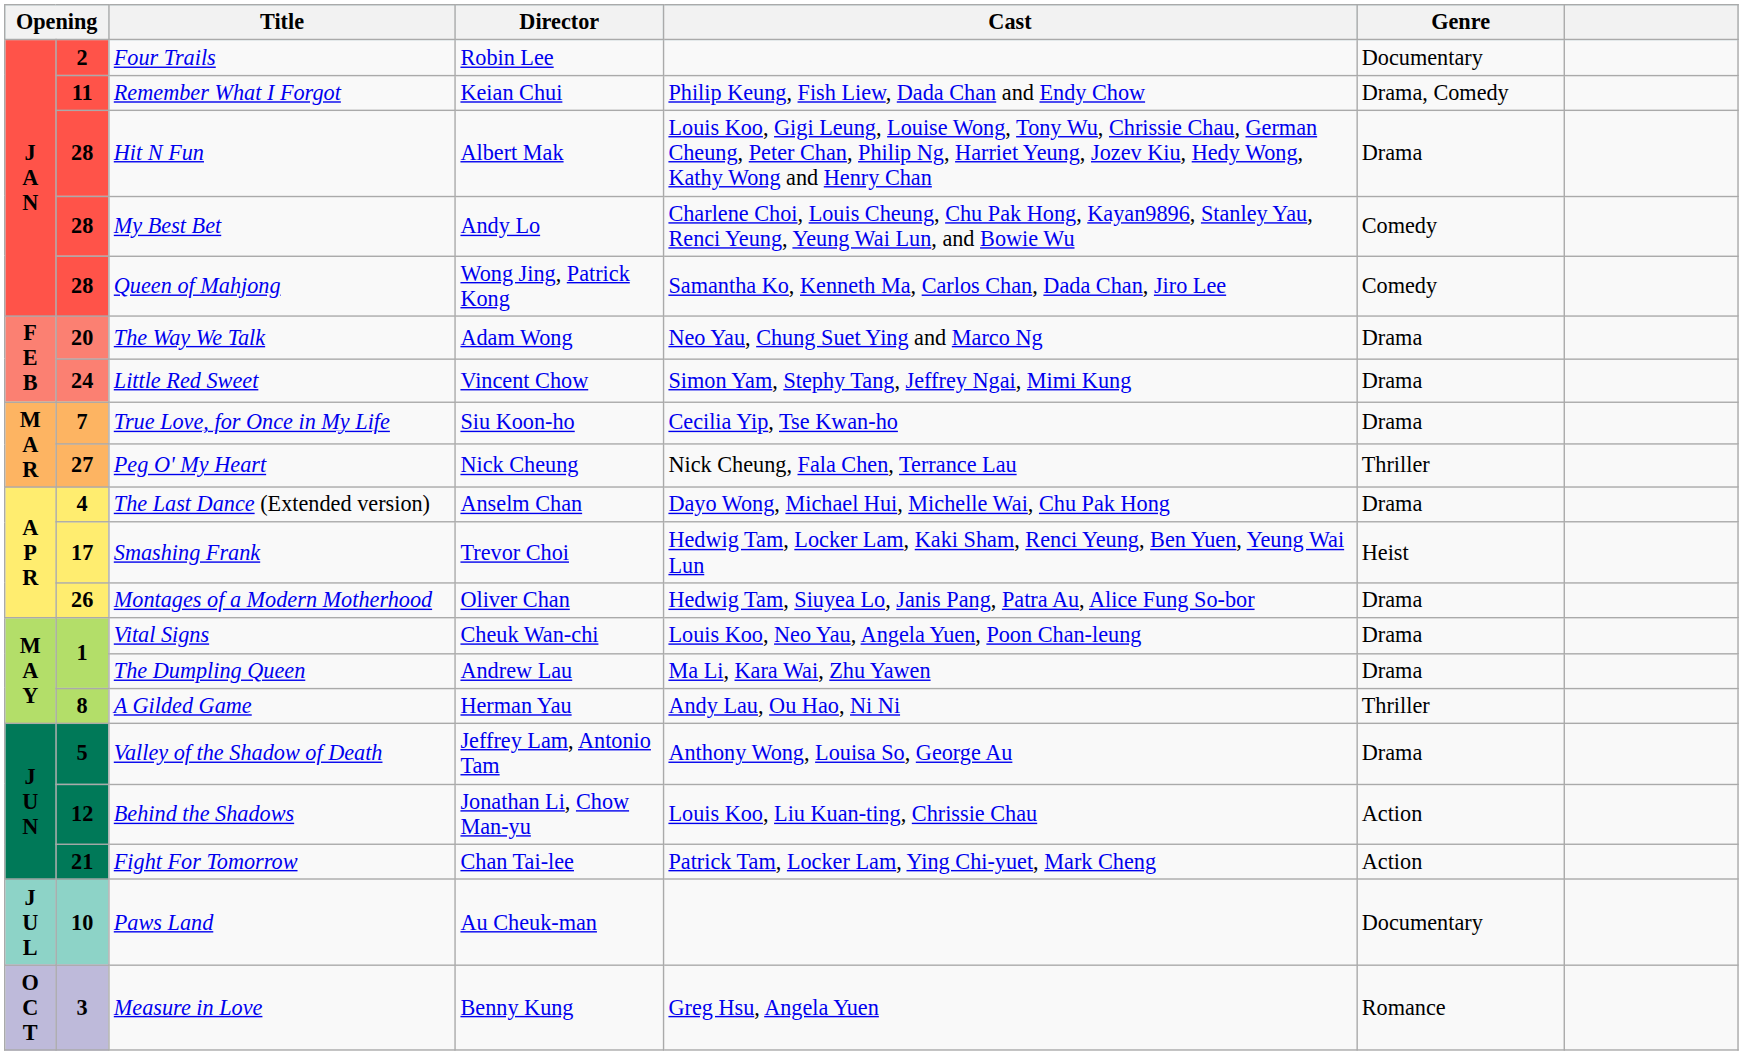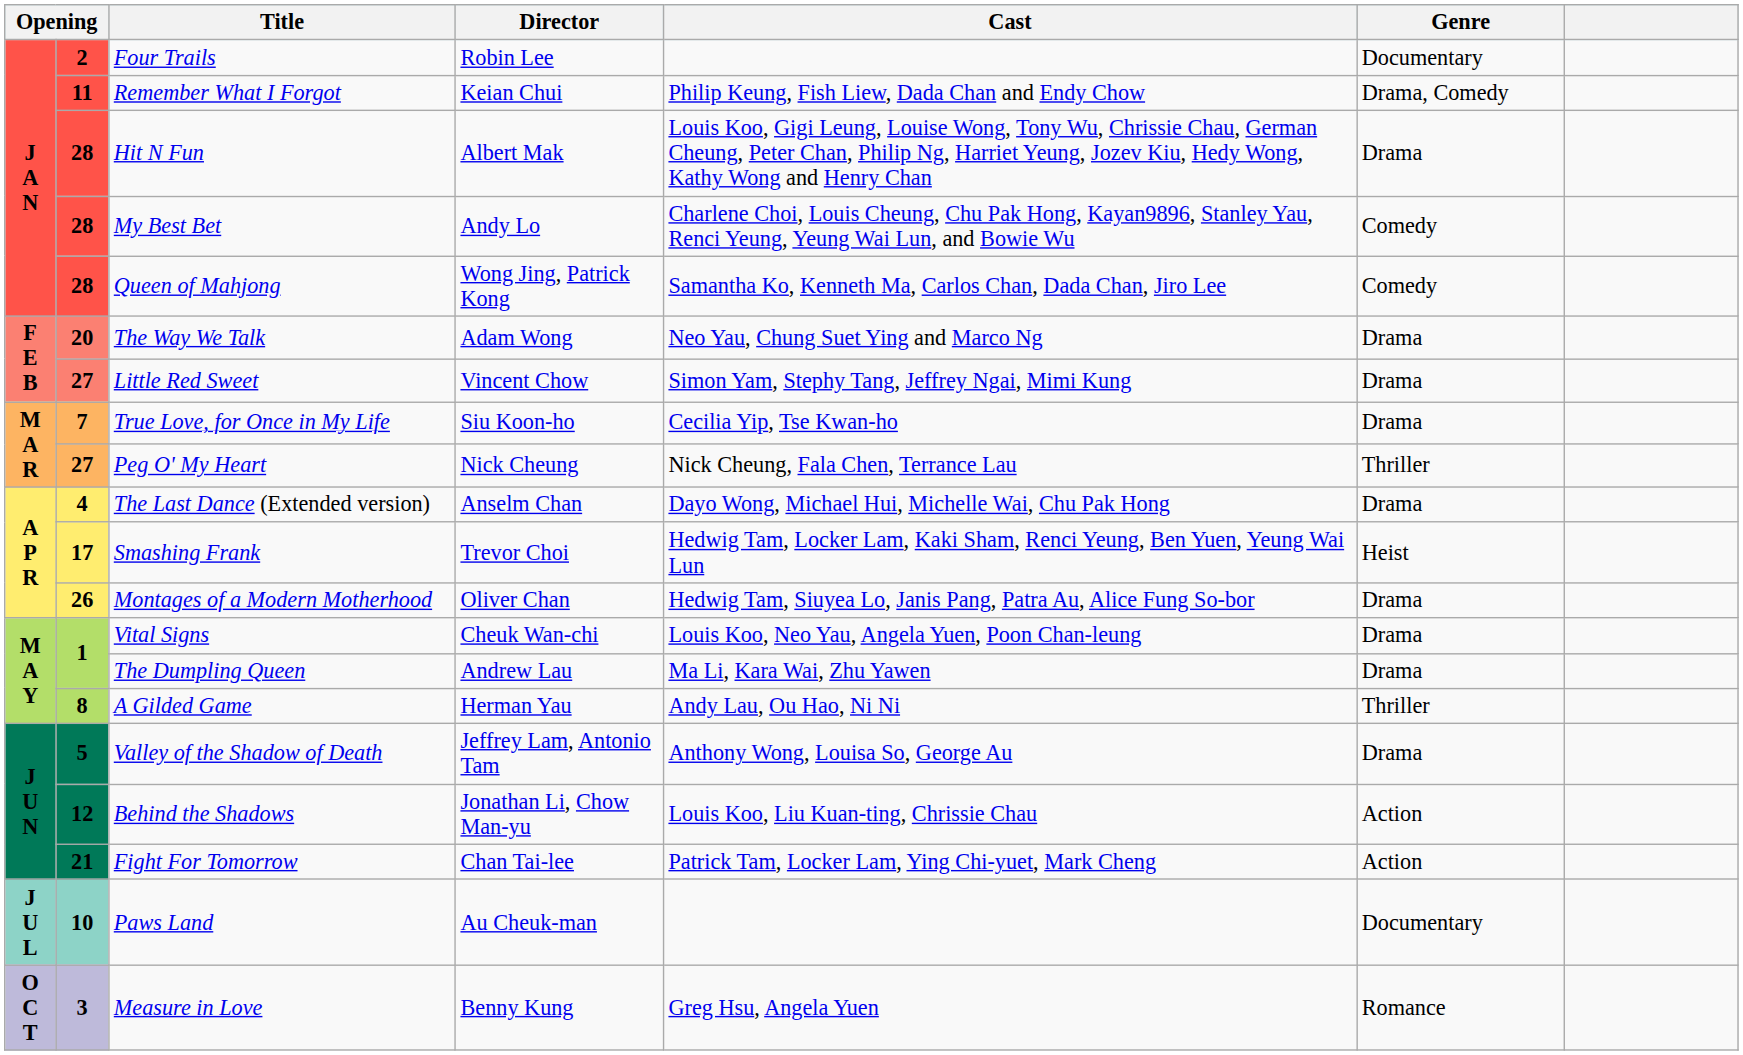Little Red Sweet | column 2: 24 -> 27
